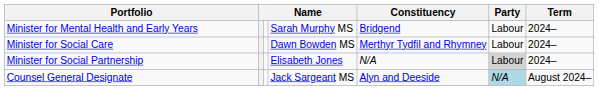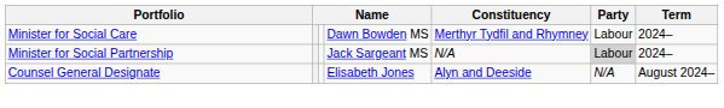- row: Minister for Mental Health and Early Years | Sarah Murphy MS | Bridgend | Labour | 2024–
Minister for Social Partnership | column 4: Elisabeth Jones -> Jack Sargeant MS
Counsel General Designate | column 4: Jack Sargeant MS -> Elisabeth Jones
Counsel General Designate | Party: lightblue background -> no background
